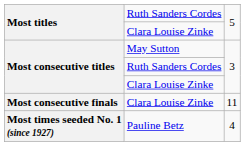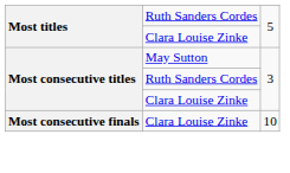Most consecutive finals | column 3: 11 -> 10
- row: Most times seeded No. 1 (since 1927) | Pauline Betz | 4
